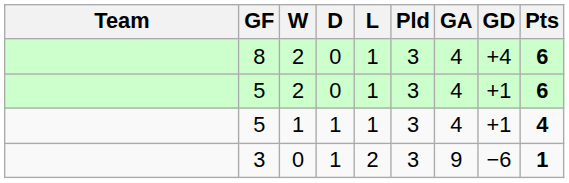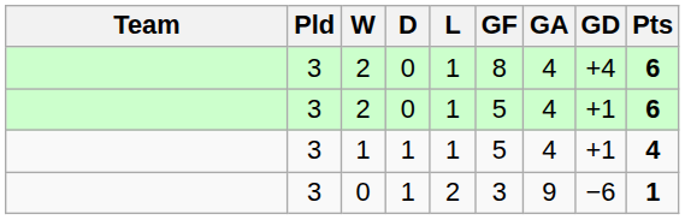columns swapped: Pld <-> GF
